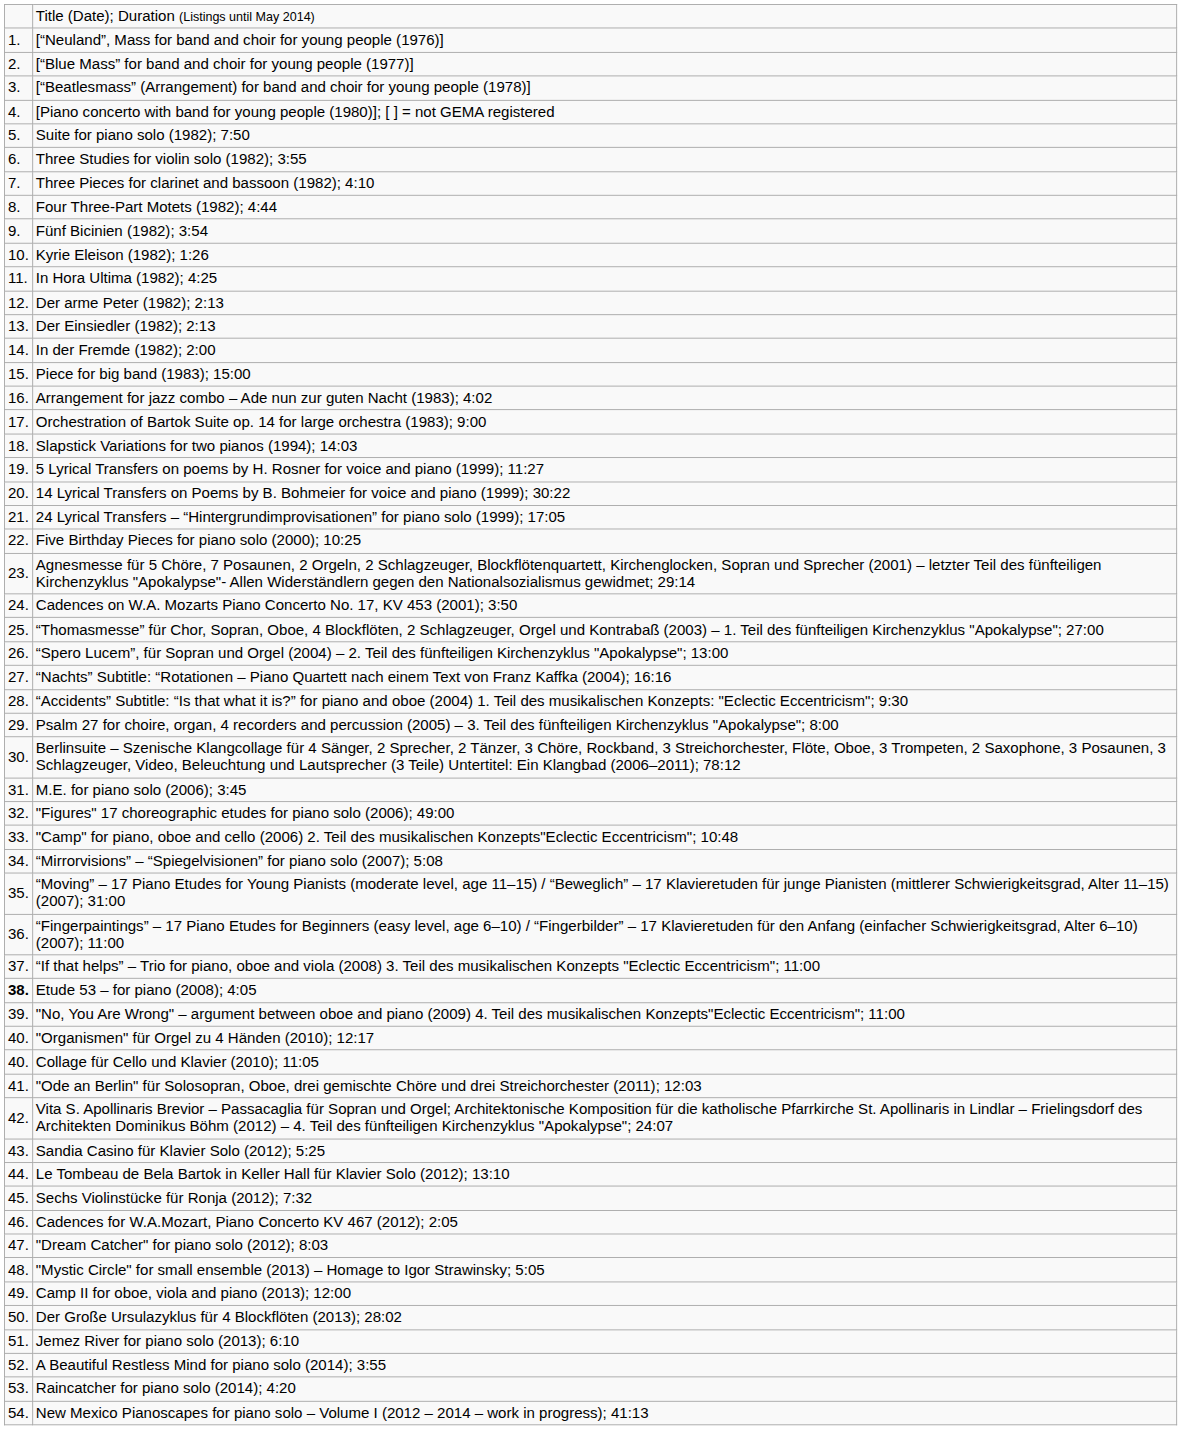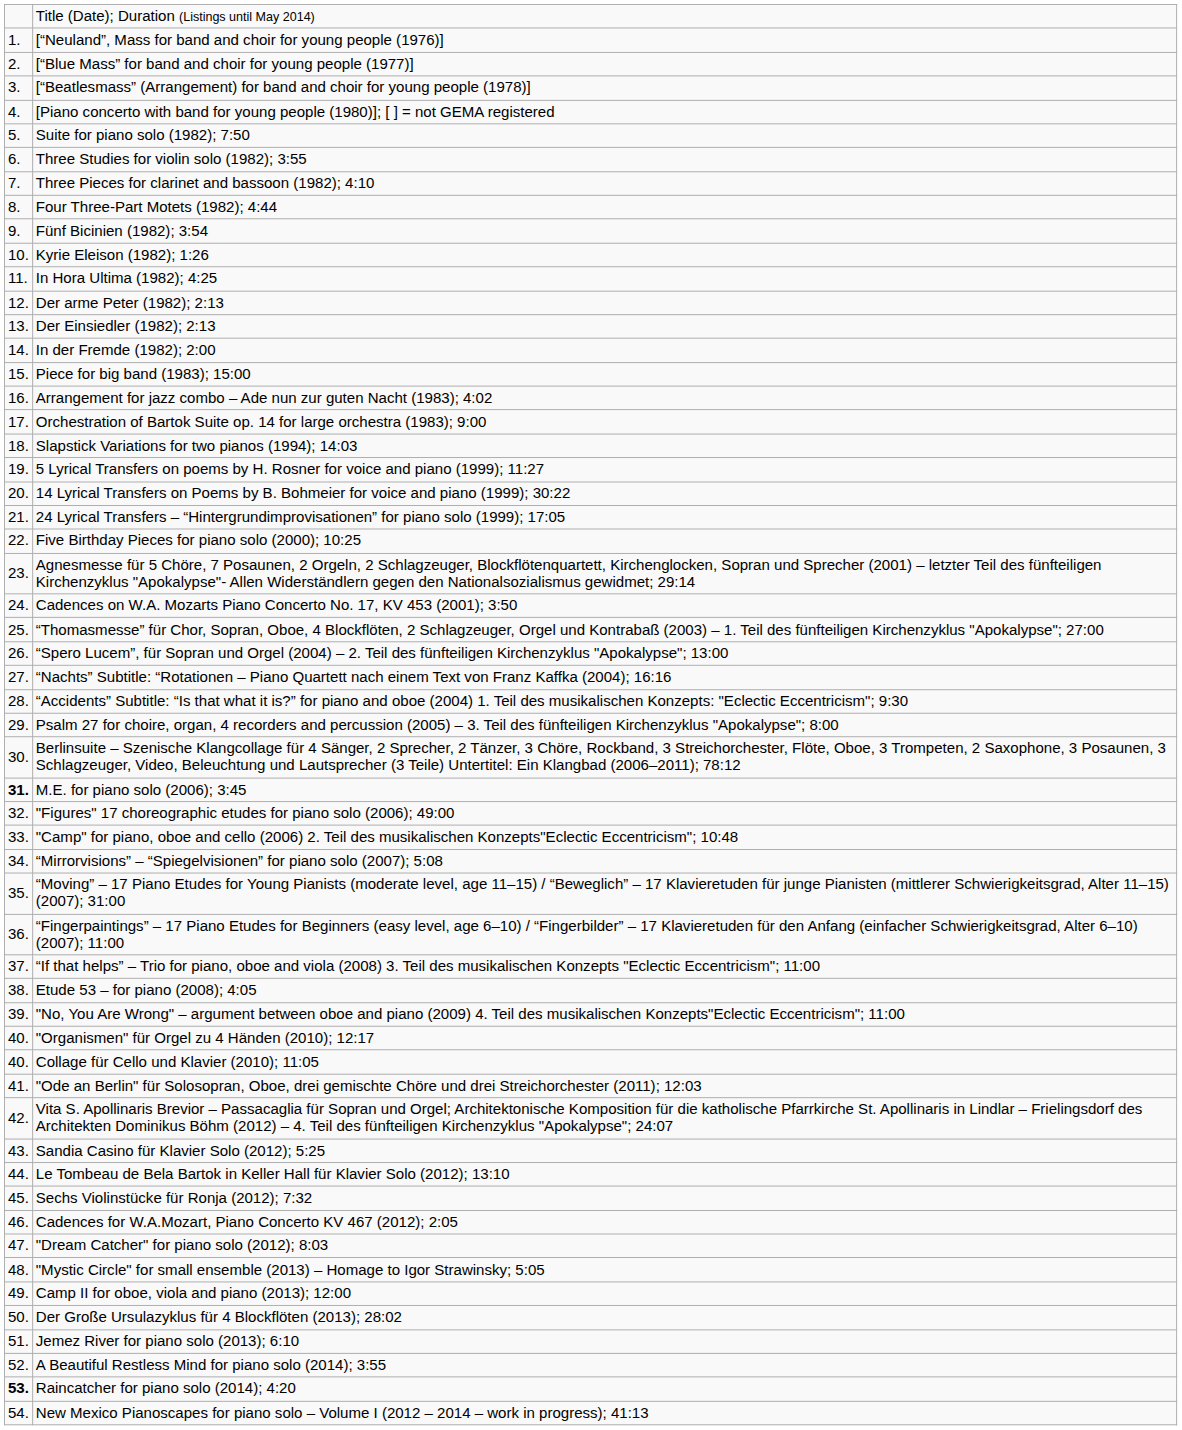M.E. for piano solo (2006); 3:45 | column 1: normal -> bold
Etude 53 – for piano (2008); 4:05 | column 1: bold -> normal
Raincatcher for piano solo (2014); 4:20 | column 1: normal -> bold
